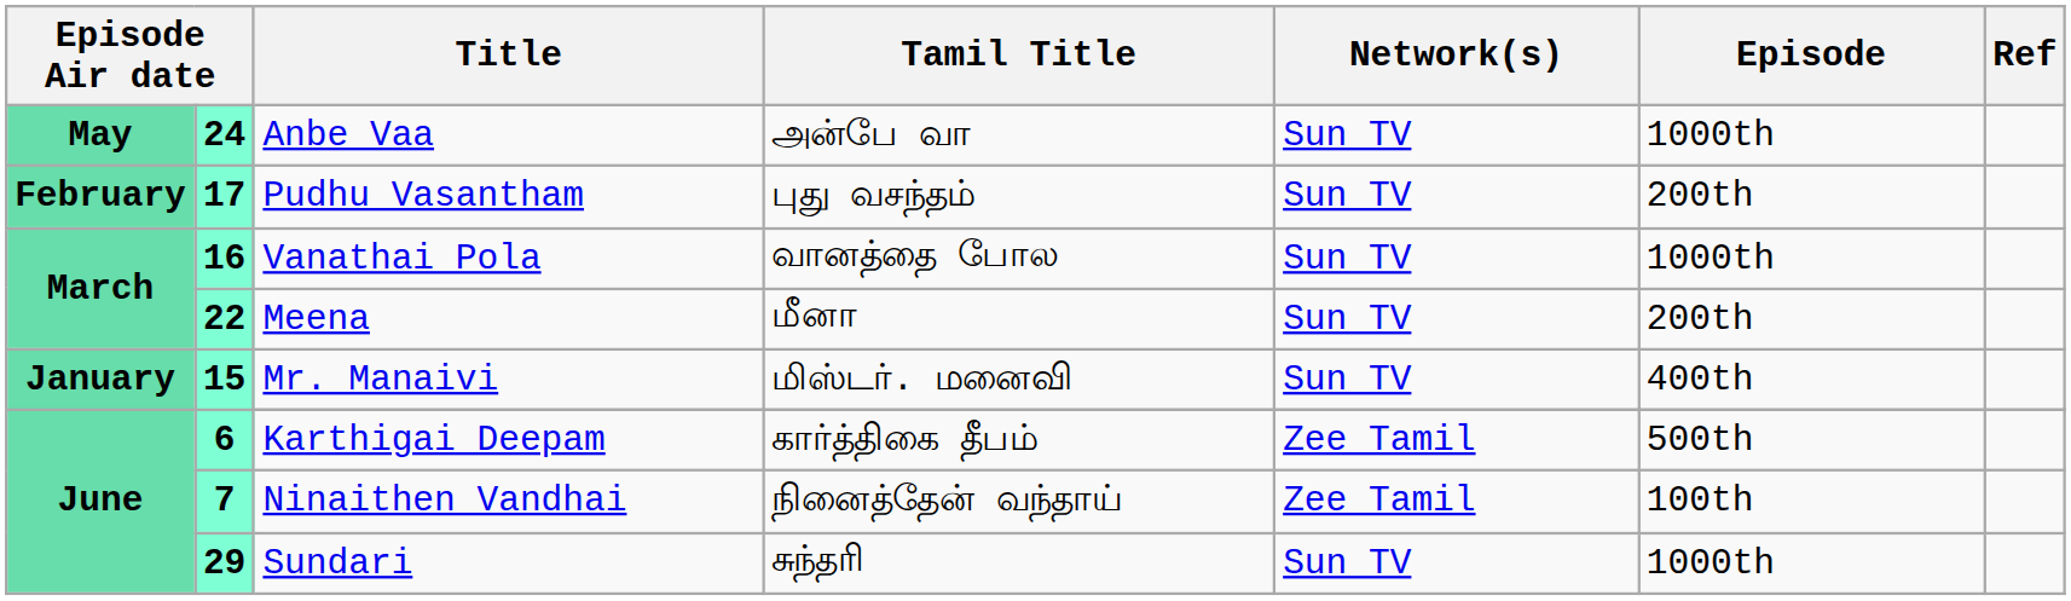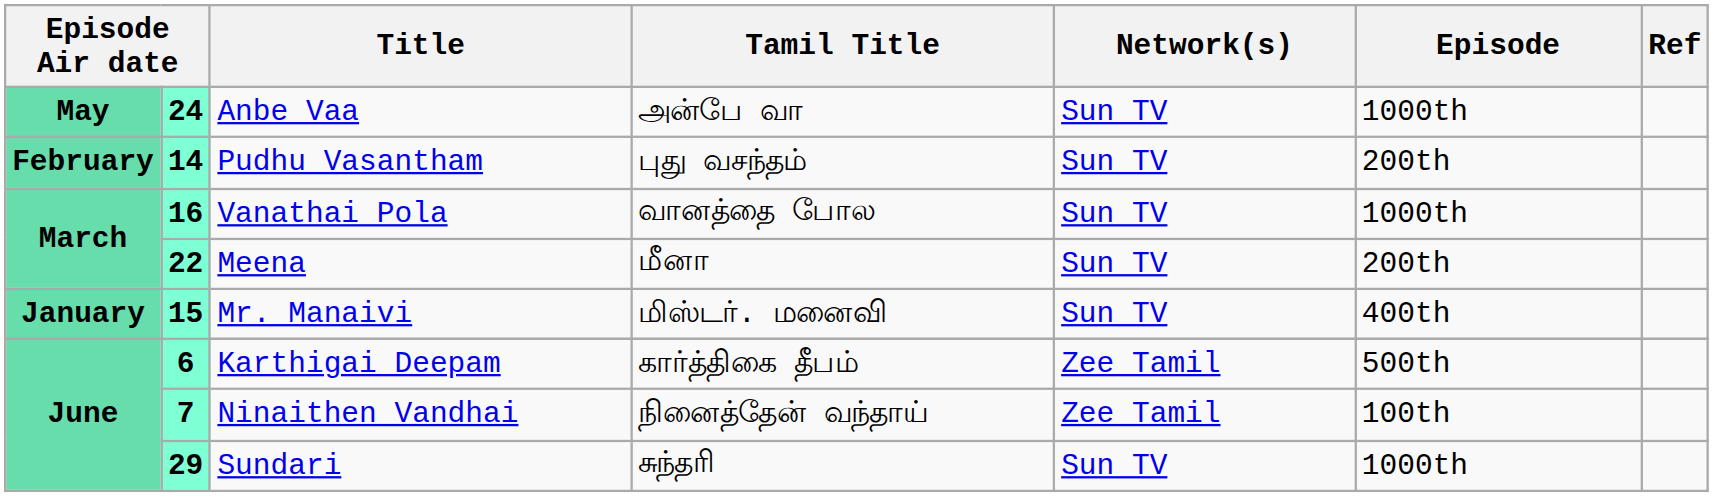Pudhu Vasantham | column 2: 17 -> 14
